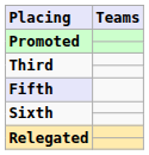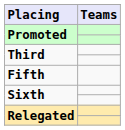row 6 | Placing: lavender background -> no background
